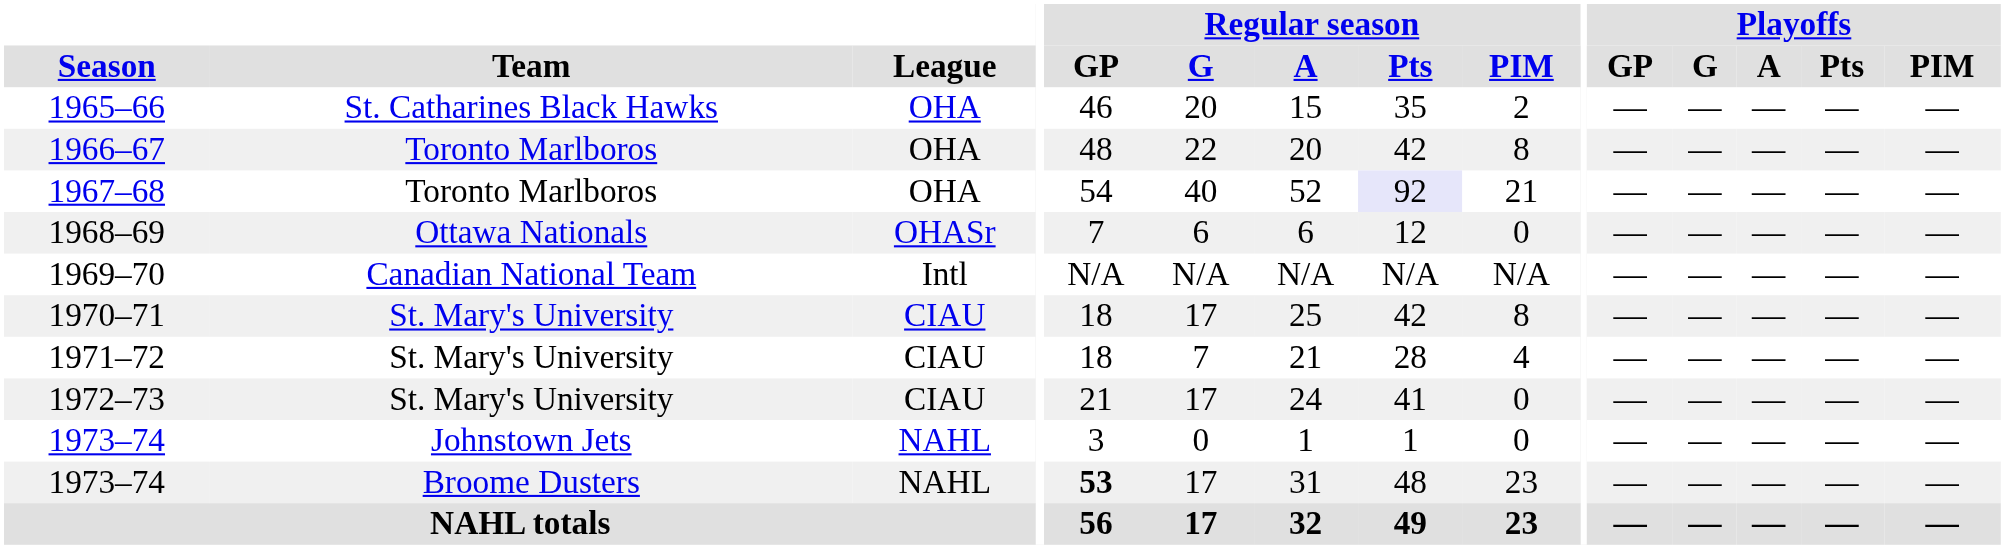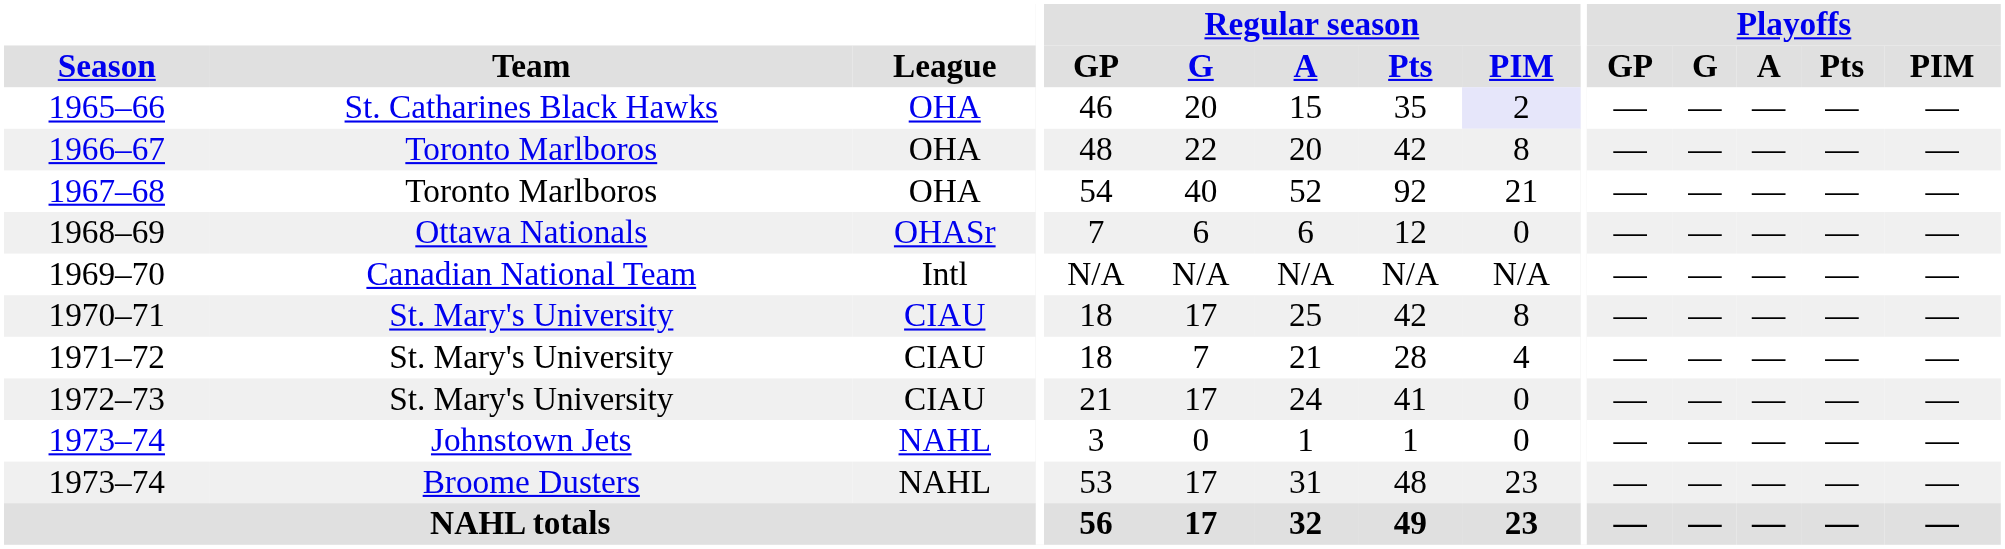1965–66 | Regular season / PIM: no background -> lavender background
1967–68 | Regular season / Pts: lavender background -> no background
1973–74 / Broome Dusters | Regular season / GP: bold -> normal
